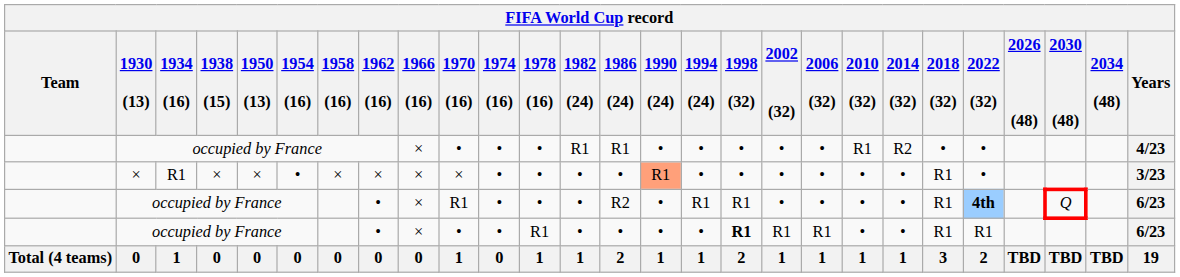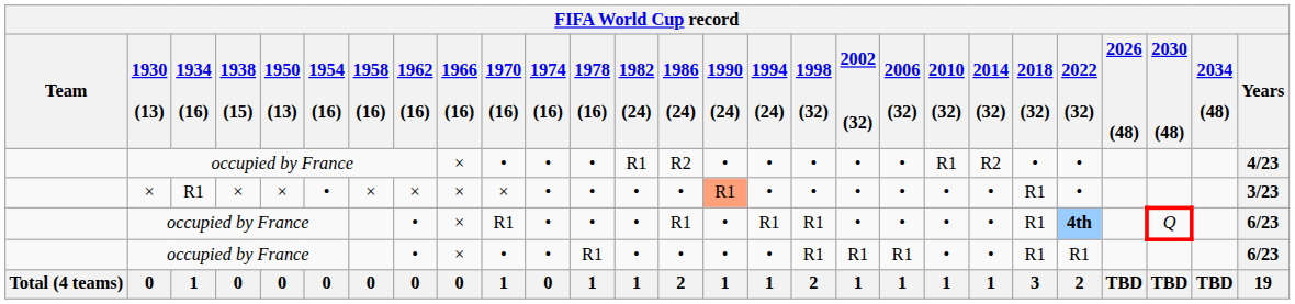row 3 | 1986 (24): R1 -> R2
row 5 | 1986 (24): R2 -> R1
row 6 | 1998 (32): bold -> normal
